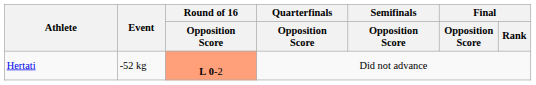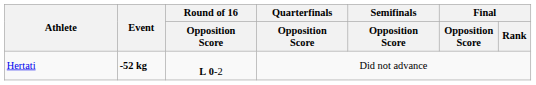Hertati | Event: normal -> bold
Hertati | Round of 16 / Opposition Score: lightsalmon background -> no background
